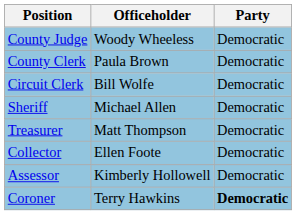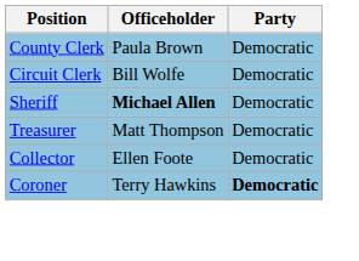- row: County Judge | Woody Wheeless | Democratic
Sheriff | Officeholder: normal -> bold
- row: Assessor | Kimberly Hollowell | Democratic
